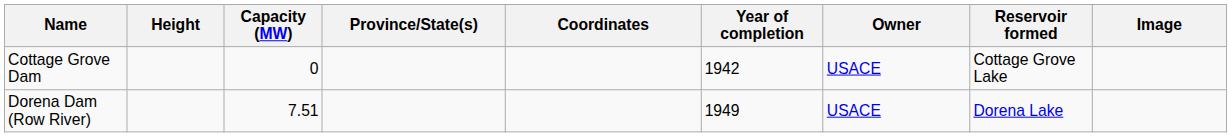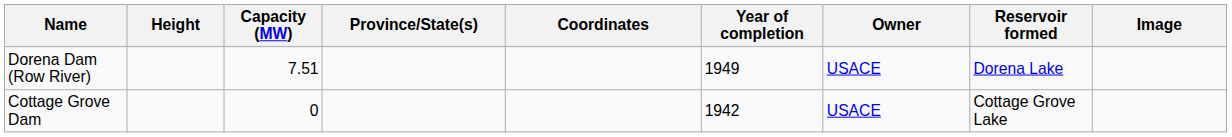rows swapped: Cottage Grove Dam <-> Dorena Dam (Row River)
